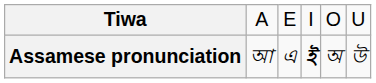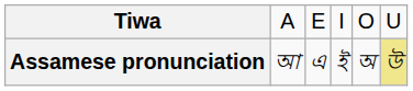Assamese pronunciation | column 4: bold -> normal
Assamese pronunciation | column 6: no background -> khaki background
